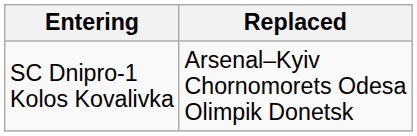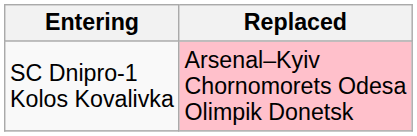SC Dnipro-1 Kolos Kovalivka | Replaced: no background -> pink background
